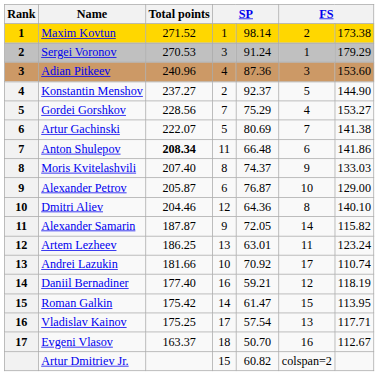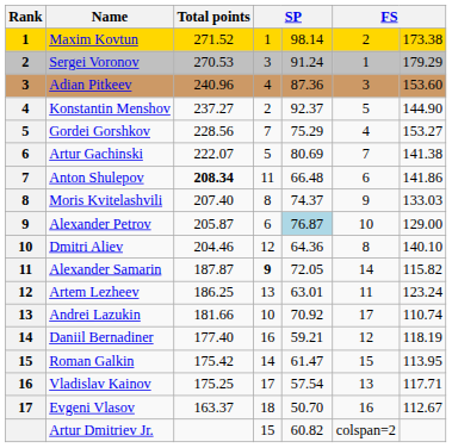Alexander Petrov | column 5: no background -> lightblue background
Alexander Samarin | column 4: normal -> bold
